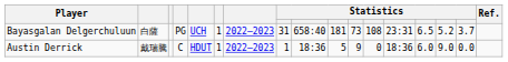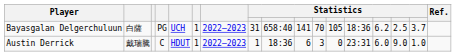Bayasgalan Delgerchuluun | column 10: 181 -> 141
Bayasgalan Delgerchuluun | column 11: 73 -> 70
Bayasgalan Delgerchuluun | column 12: 108 -> 105
Bayasgalan Delgerchuluun | column 13: 23:31 -> 18:36
Bayasgalan Delgerchuluun | column 14: 6.5 -> 6.2
Bayasgalan Delgerchuluun | column 15: 5.2 -> 2.5
Austin Derrick | column 10: 5 -> 6
Austin Derrick | column 11: 9 -> 3
Austin Derrick | column 13: 18:36 -> 23:31
Austin Derrick | column 16: 0.0 -> 1.0
